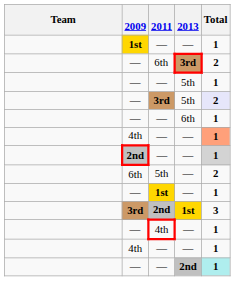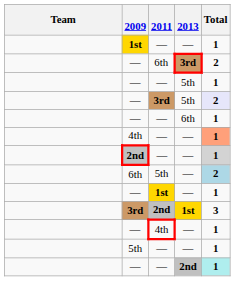row 9 | Total: no background -> lightblue background
row 13 | 2009: 4th -> 5th
